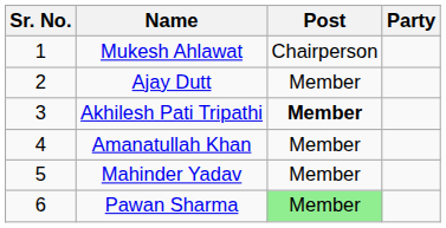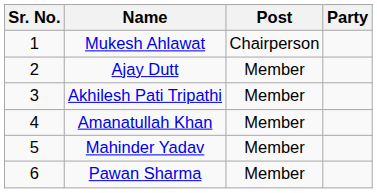Akhilesh Pati Tripathi | Post: bold -> normal
Pawan Sharma | Post: lightgreen background -> no background
